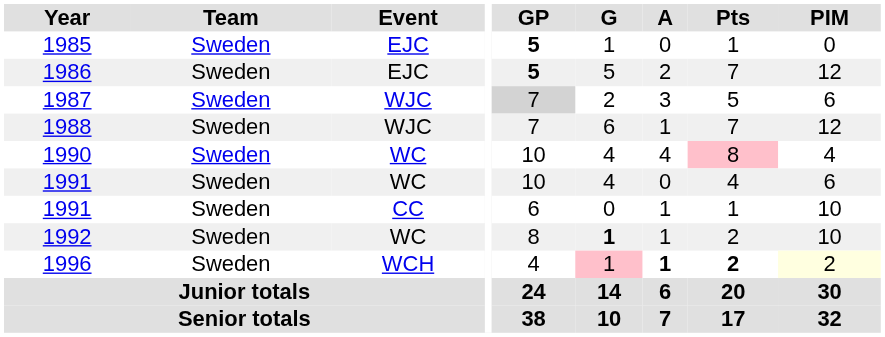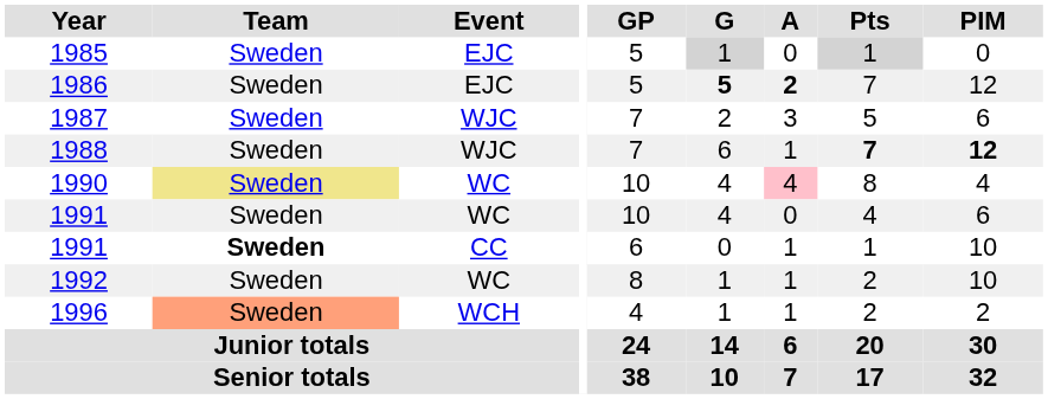1985 | GP: bold -> normal
1985 | G: no background -> lightgrey background
1985 | Pts: no background -> lightgrey background
1986 | GP: bold -> normal
1986 | G: normal -> bold
1986 | A: normal -> bold
1987 | GP: lightgrey background -> no background
1988 | Pts: normal -> bold
1988 | PIM: normal -> bold
1990 | Team: no background -> khaki background
1990 | A: no background -> pink background
1990 | Pts: pink background -> no background
1991 / CC | Team: normal -> bold
1992 | G: bold -> normal
1996 | Team: no background -> lightsalmon background
1996 | G: pink background -> no background
1996 | A: bold -> normal
1996 | Pts: bold -> normal
1996 | PIM: lightyellow background -> no background
